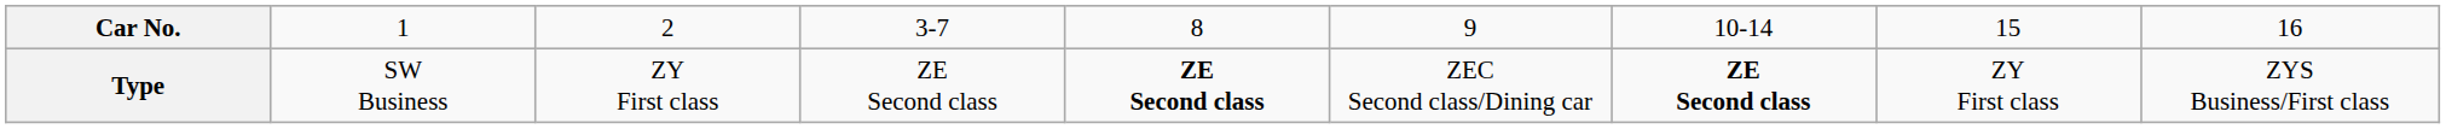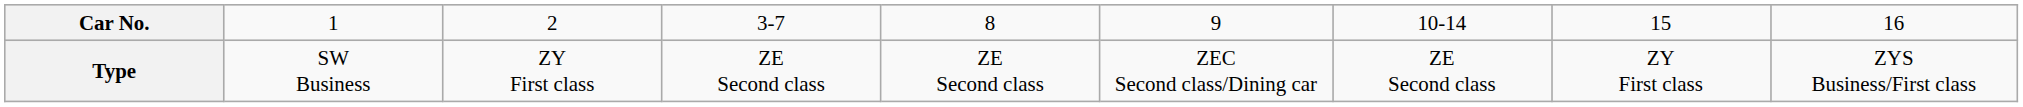Type | column 5: bold -> normal
Type | column 7: bold -> normal
